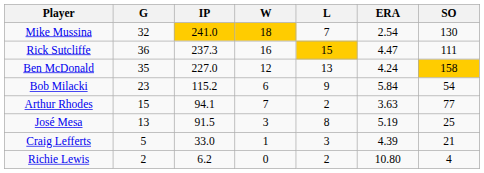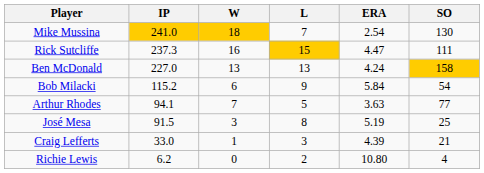- column: G | 32 | 36 | 35 | 23 | 15 | 13 | 5 | 2
Ben McDonald | W: 12 -> 13
Arthur Rhodes | L: 2 -> 5
